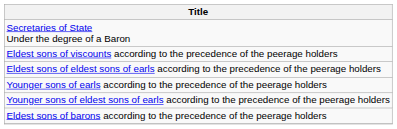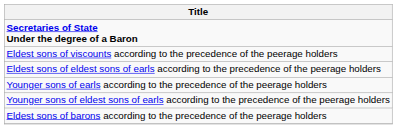row 2 | column 1: normal -> bold
